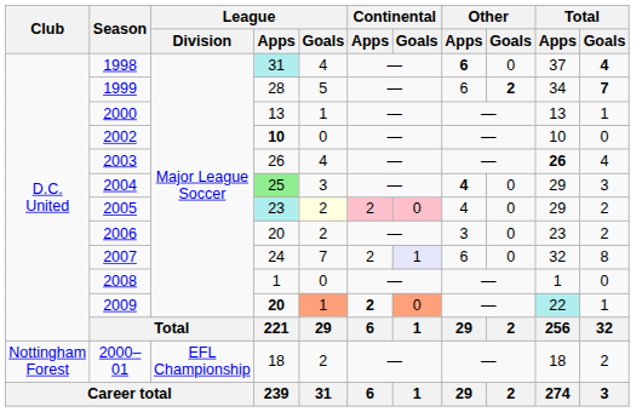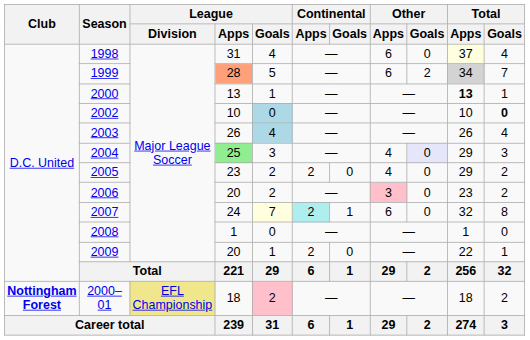1998 | League / Apps: paleturquoise background -> no background
1998 | Other / Apps: bold -> normal
1998 | Total / Apps: no background -> lightyellow background
1998 | Total / Goals: bold -> normal
1999 | League / Apps: no background -> lightsalmon background
1999 | Other / Goals: bold -> normal
1999 | Total / Apps: no background -> lightgrey background
1999 | Total / Goals: bold -> normal
2000 | Total / Apps: normal -> bold
2002 | League / Apps: bold -> normal
2002 | League / Goals: no background -> lightblue background
2002 | Total / Goals: normal -> bold
2003 | League / Goals: no background -> lightblue background
2003 | Total / Apps: bold -> normal
2004 | Other / Apps: bold -> normal
2004 | Other / Goals: no background -> lavender background
2005 | League / Apps: paleturquoise background -> no background
2005 | League / Goals: lightyellow background -> no background
2005 | Continental / Apps: pink background -> no background
2005 | Continental / Goals: pink background -> no background
2006 | Other / Apps: no background -> pink background
2007 | League / Goals: no background -> lightyellow background
2007 | Continental / Apps: no background -> paleturquoise background
2007 | Continental / Goals: lavender background -> no background
2009 | League / Apps: bold -> normal
2009 | League / Goals: lightsalmon background -> no background
2009 | Continental / Apps: bold -> normal
2009 | Continental / Goals: lightsalmon background -> no background
2009 | Total / Apps: paleturquoise background -> no background
2000–01 | Club: normal -> bold
2000–01 | League / Division: no background -> khaki background
2000–01 | League / Goals: no background -> pink background
